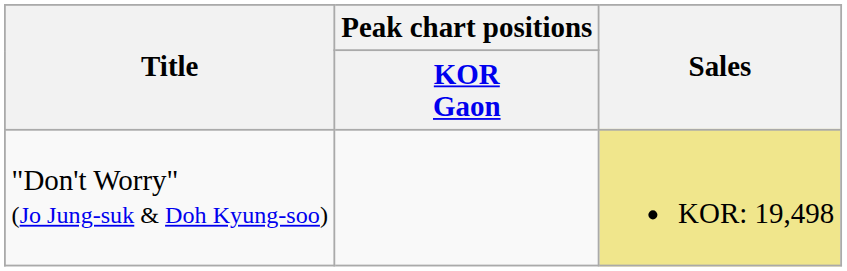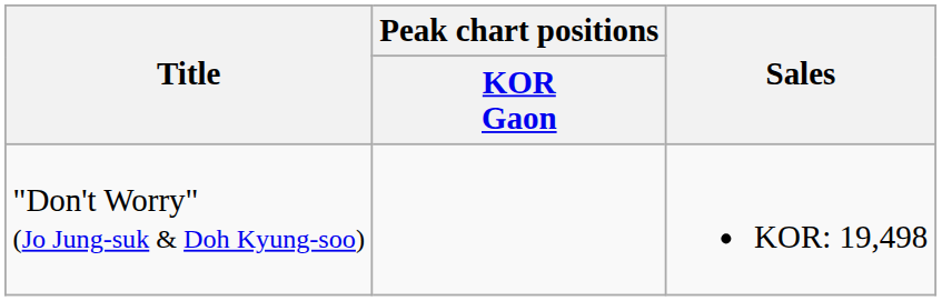"Don't Worry" (Jo Jung-suk & Doh Kyung-soo) | Sales: khaki background -> no background
